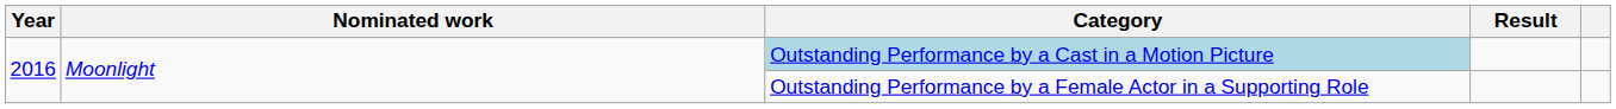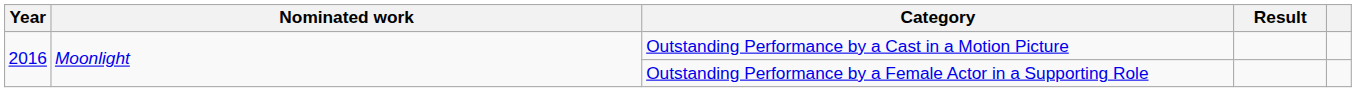Outstanding Performance by a Cast in a Motion Picture | Category: lightblue background -> no background
